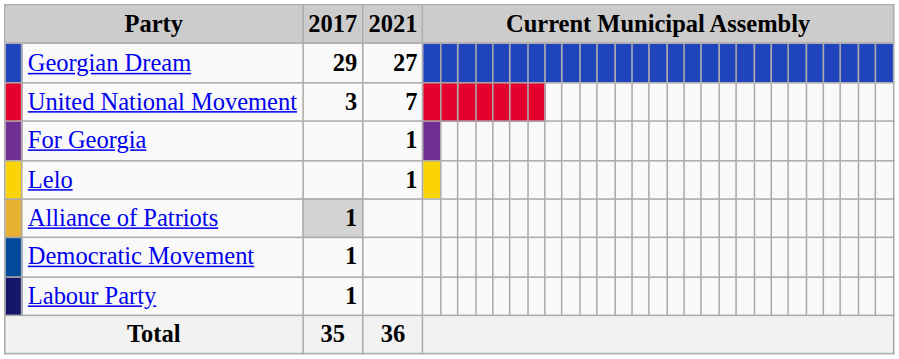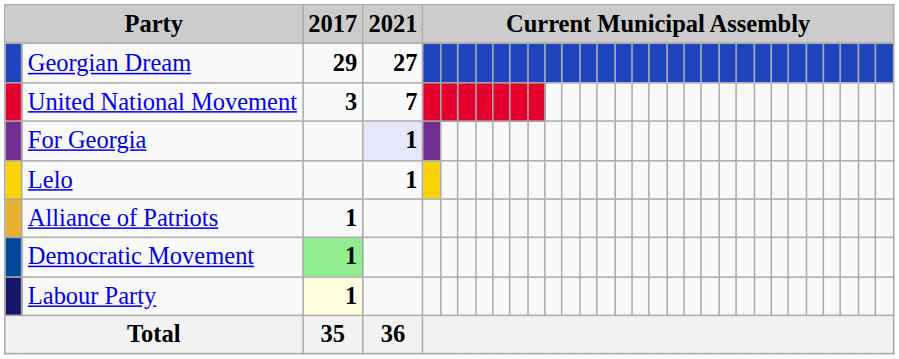For Georgia | 2021: no background -> lavender background
Alliance of Patriots | 2017: lightgrey background -> no background
Democratic Movement | 2017: no background -> lightgreen background
Labour Party | 2017: no background -> lightyellow background
